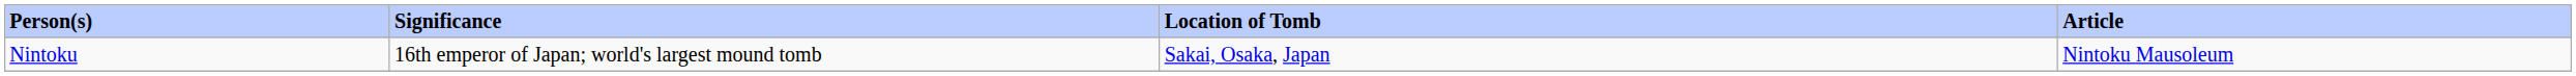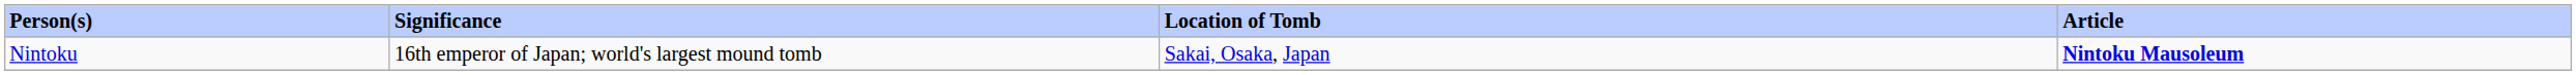Nintoku | Article: normal -> bold
